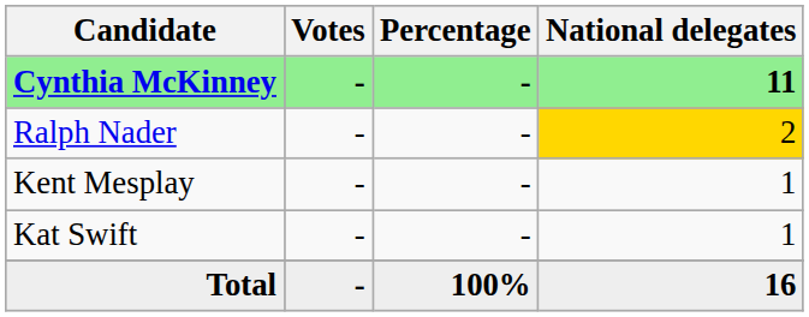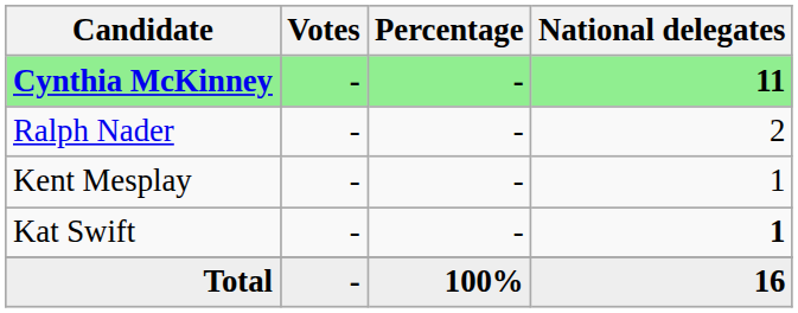Ralph Nader | National delegates: gold background -> no background
Kat Swift | National delegates: normal -> bold
